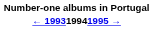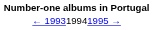row 2 | column 1: bold -> normal
